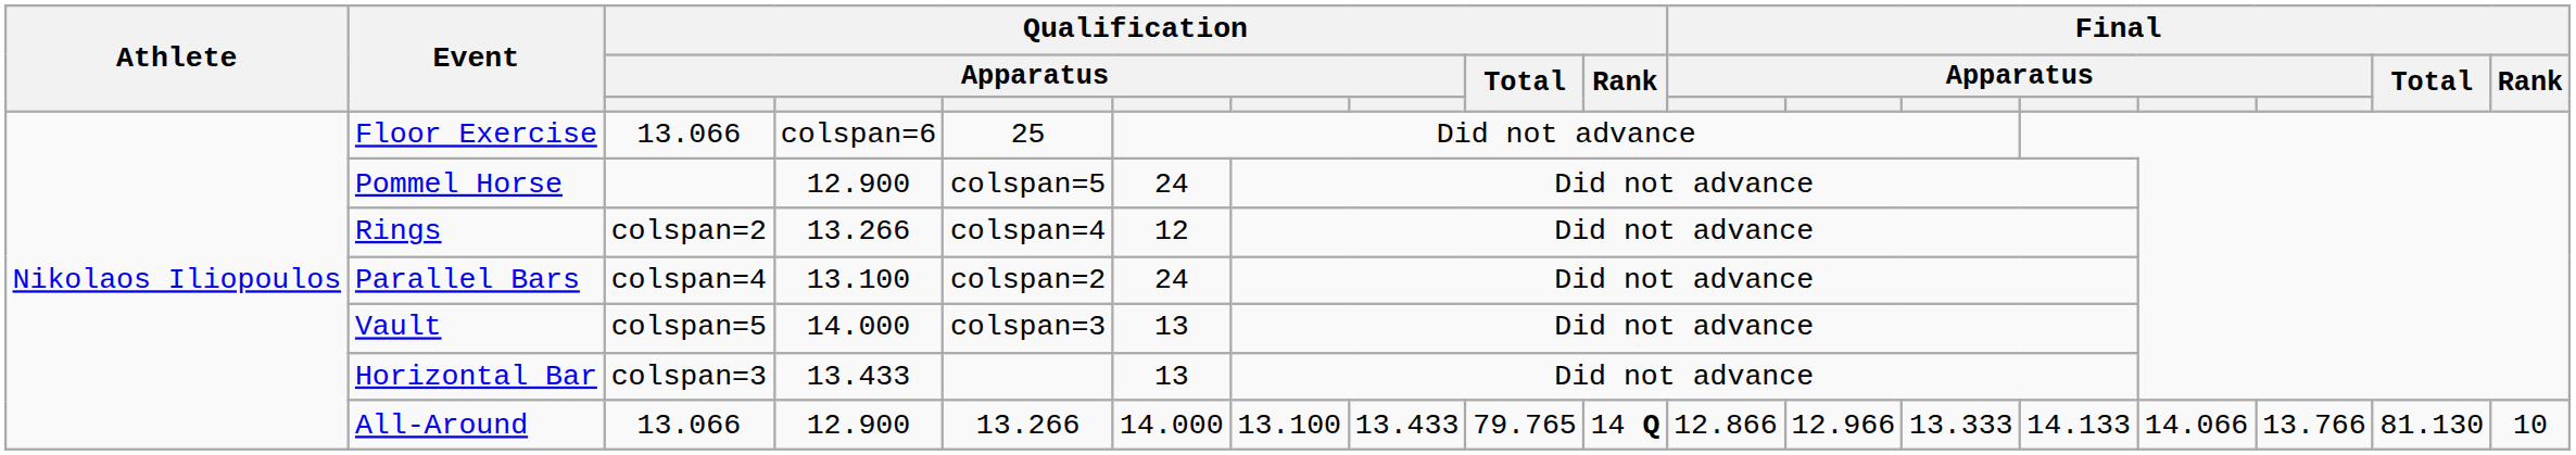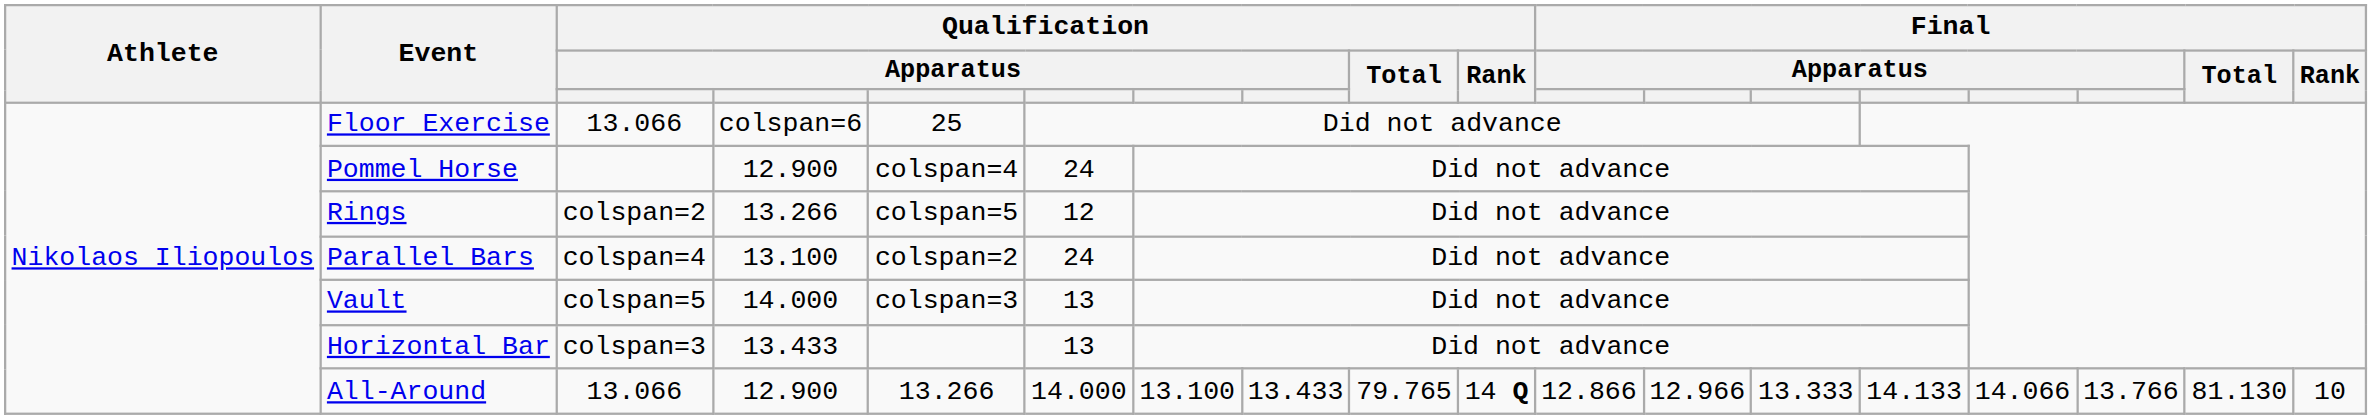Pommel Horse | column 5: colspan=5 -> colspan=4
Rings | column 5: colspan=4 -> colspan=5
